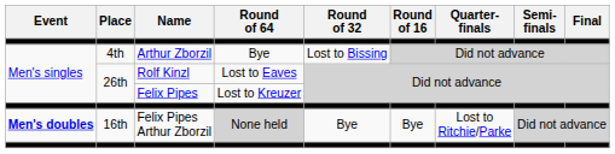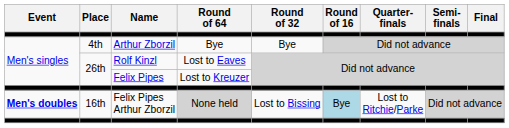Arthur Zborzil | Round of 32: Lost to Bissing -> Bye
Felix Pipes Arthur Zborzil | Round of 32: Bye -> Lost to Bissing
Felix Pipes Arthur Zborzil | Round of 16: no background -> lightblue background
